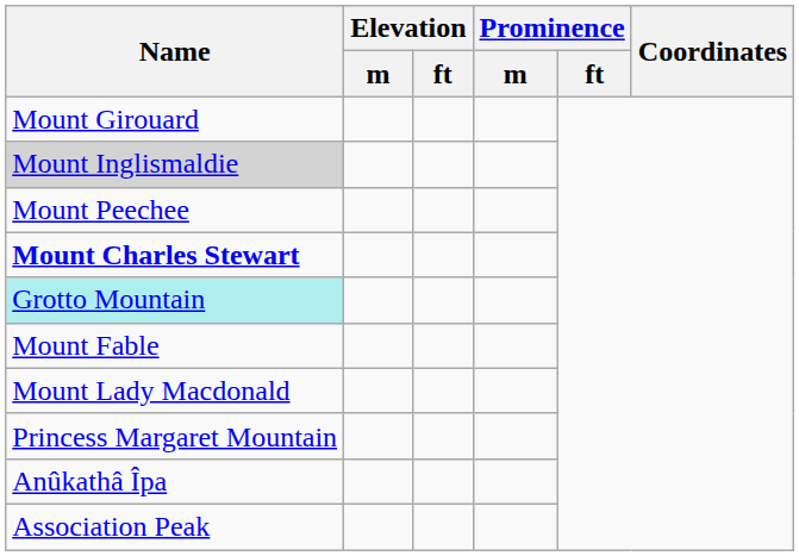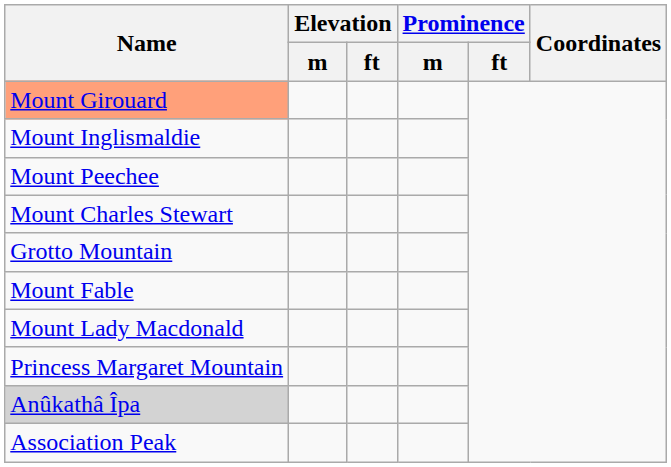Mount Girouard | Name: no background -> lightsalmon background
Mount Inglismaldie | Name: lightgrey background -> no background
Mount Charles Stewart | Name: bold -> normal
Grotto Mountain | Name: paleturquoise background -> no background
Anûkathâ Îpa | Name: no background -> lightgrey background
